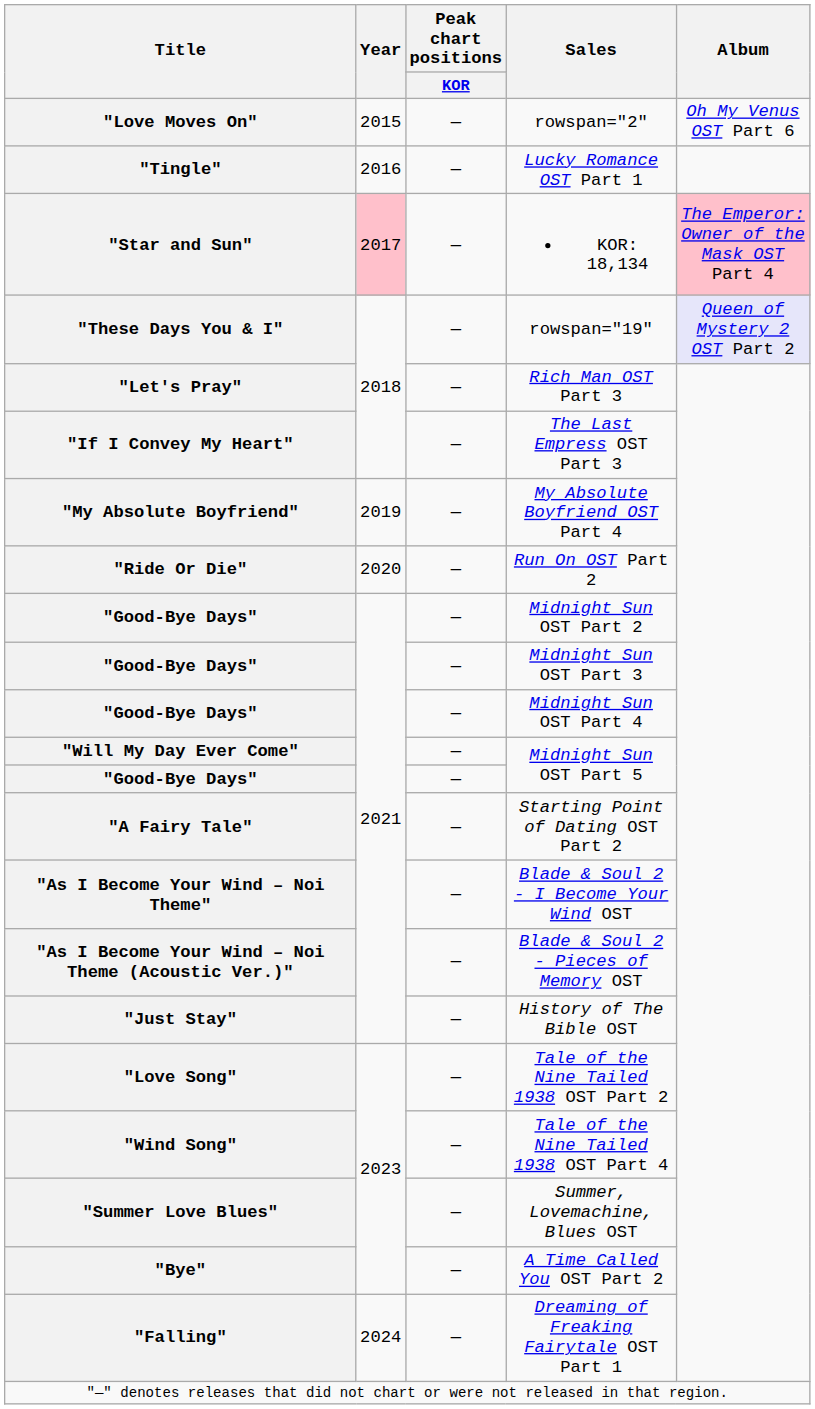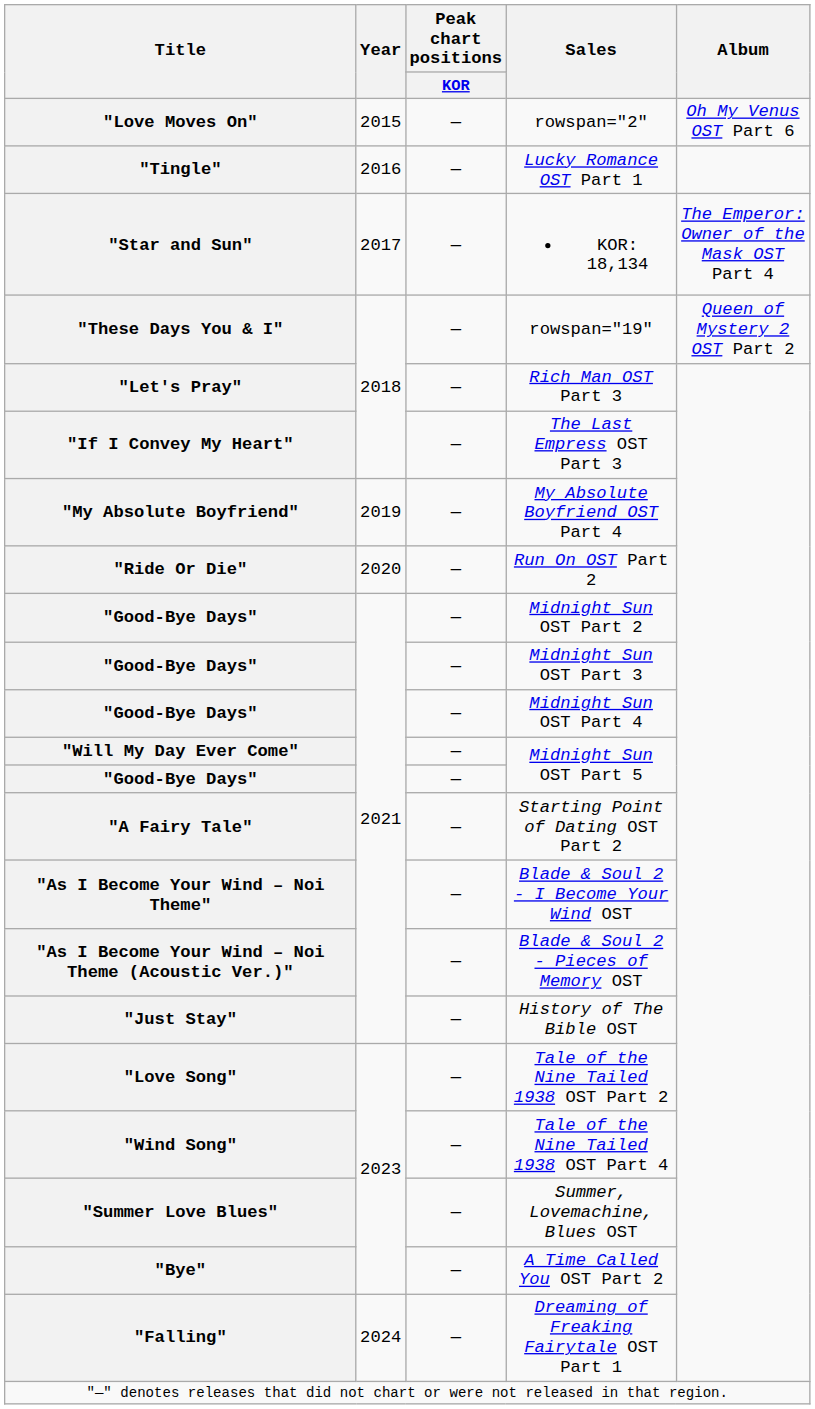KOR: 18,134 | Year: pink background -> no background
KOR: 18,134 | Album: pink background -> no background
rowspan="19" | Album: lavender background -> no background
